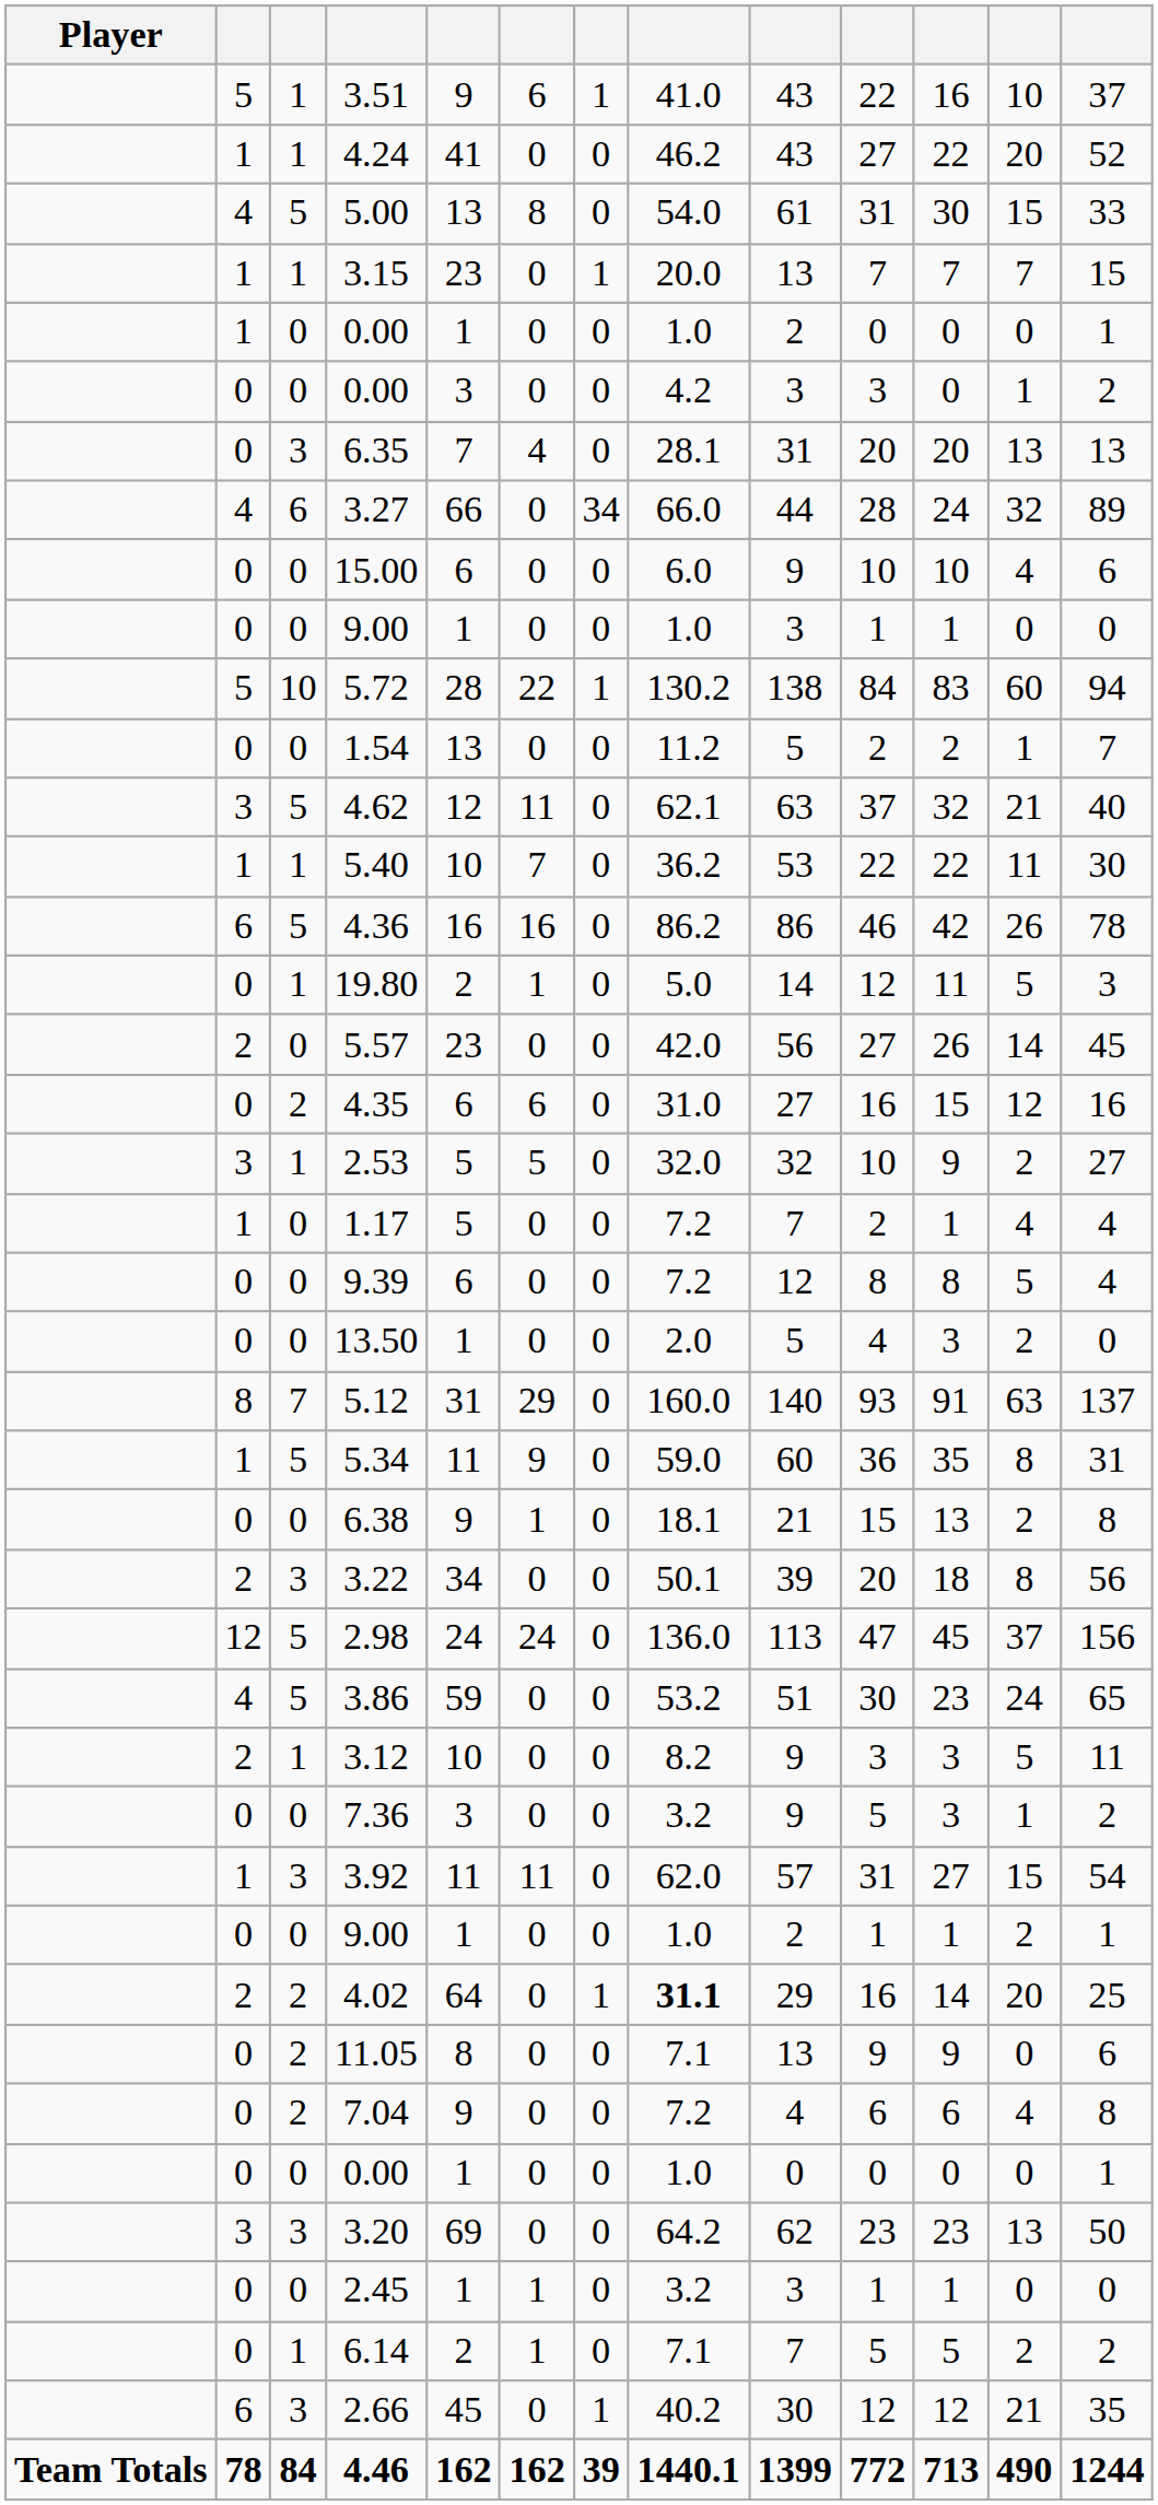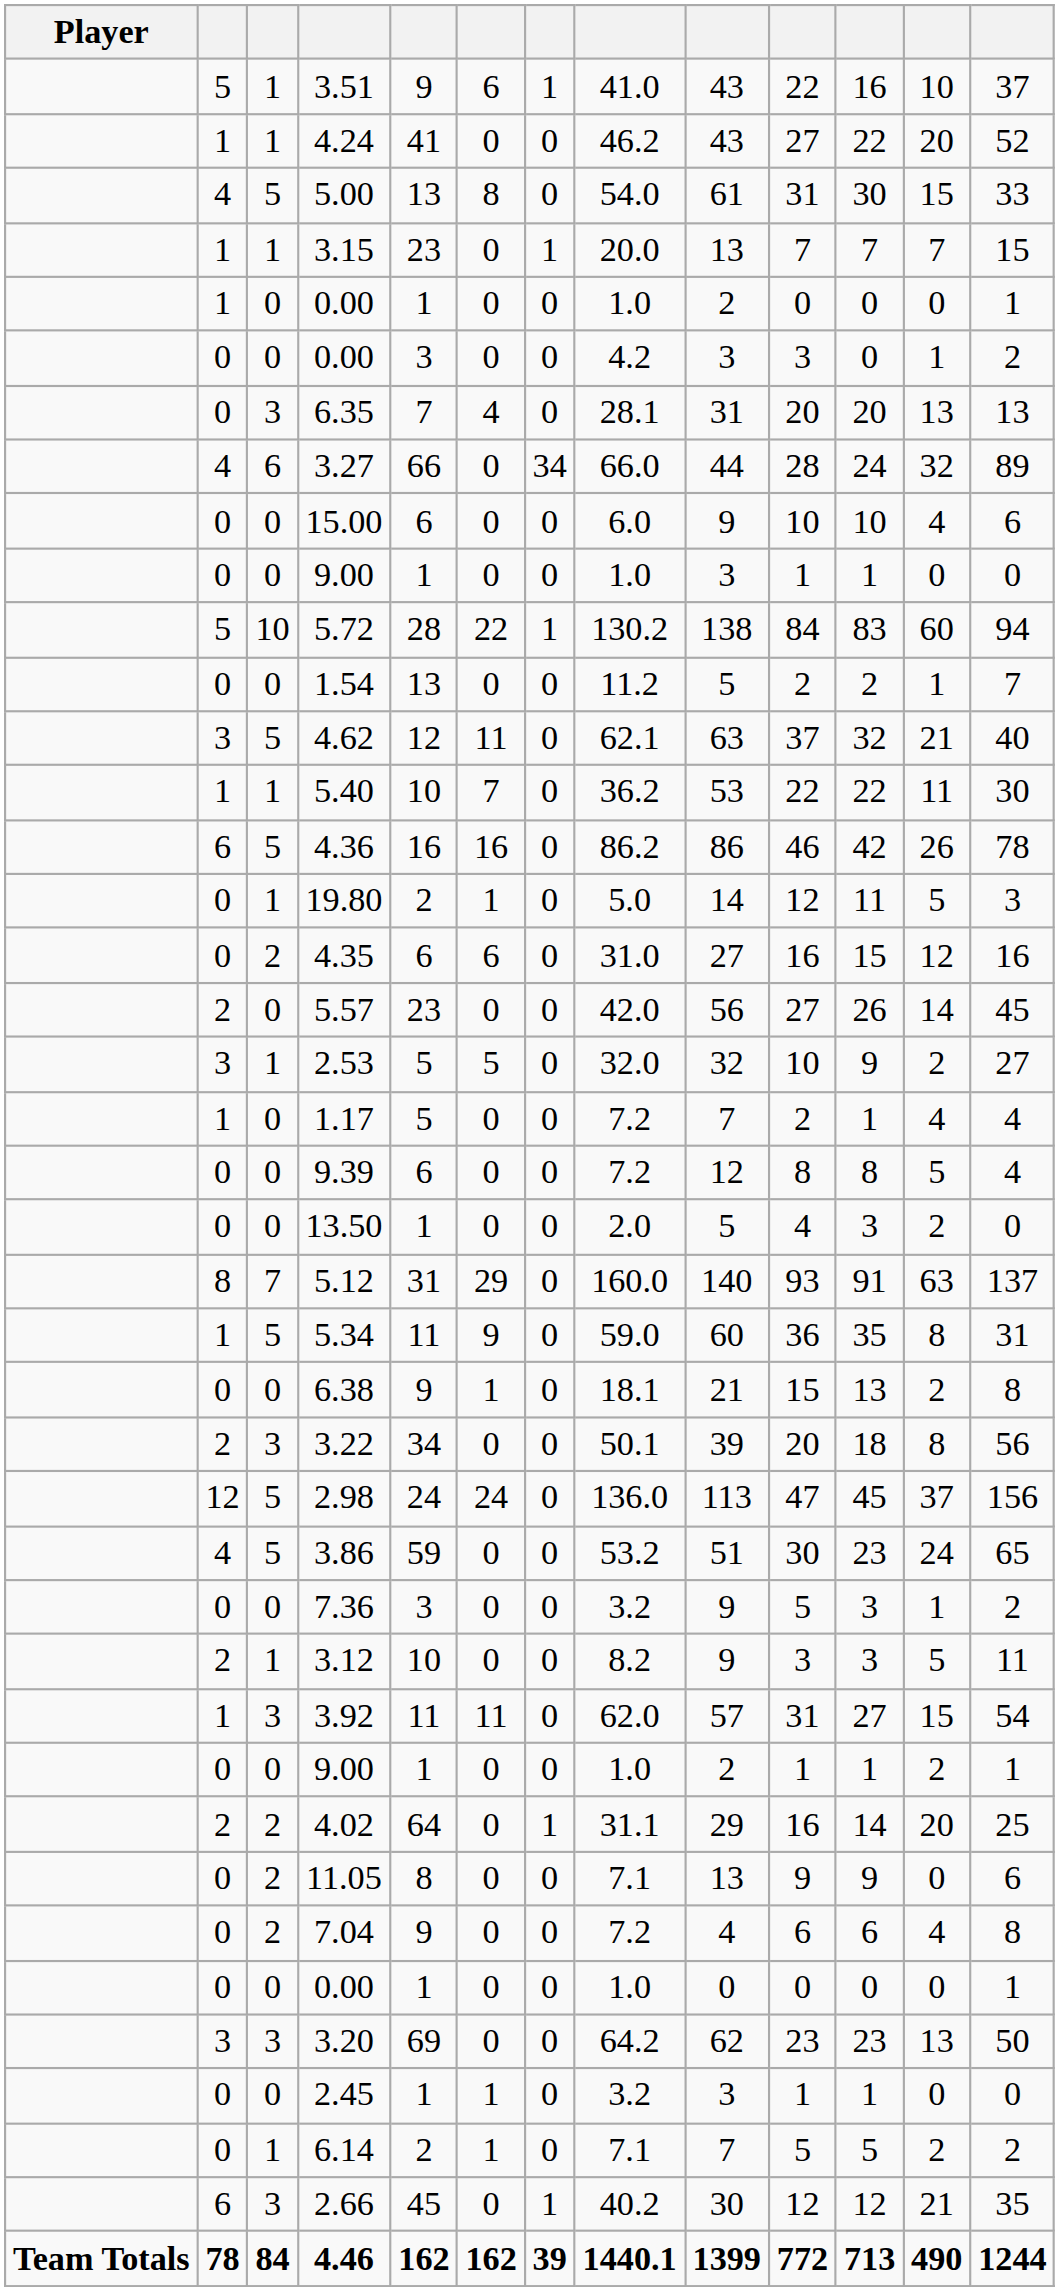rows swapped: 4.35 <-> 5.57
rows swapped: 3.12 <-> 7.36
4.02 | column 8: bold -> normal
